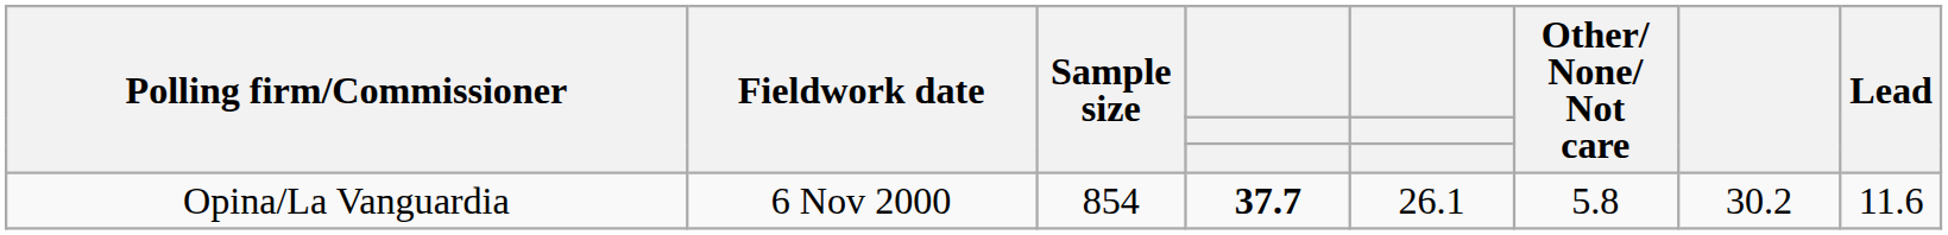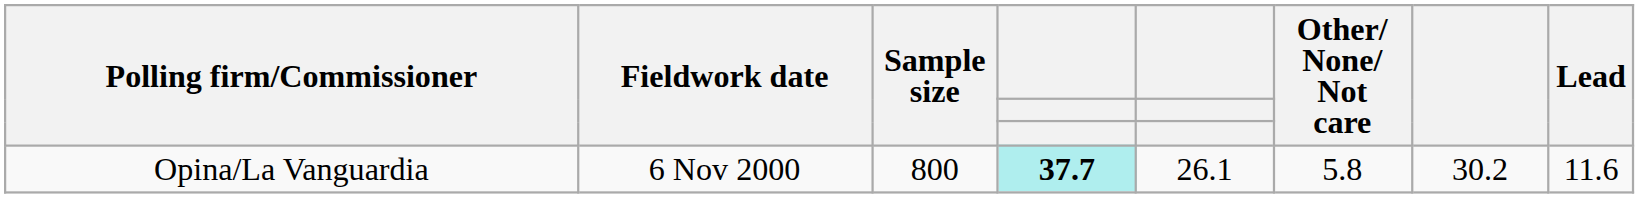Opina/La Vanguardia | Sample size: 854 -> 800
Opina/La Vanguardia | column 4: no background -> paleturquoise background
